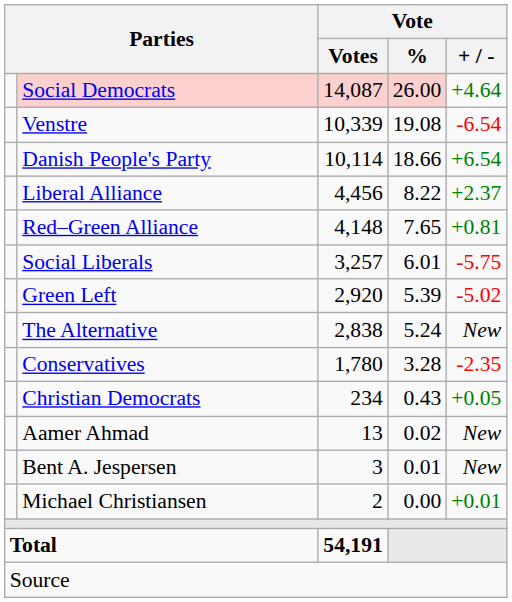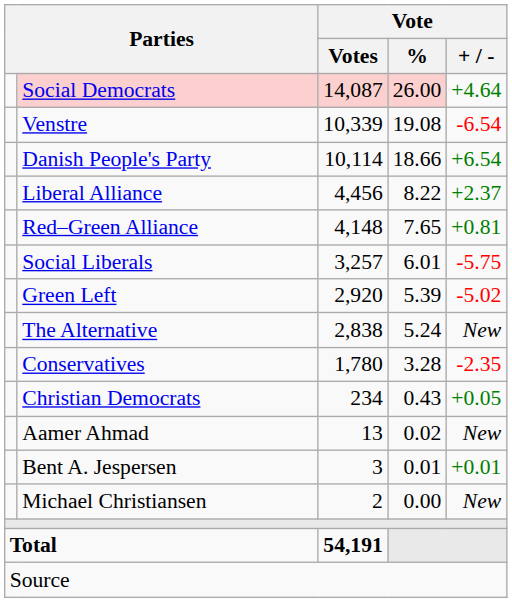Bent A. Jespersen | Vote / + / -: New -> +0.01
Michael Christiansen | Vote / + / -: +0.01 -> New
